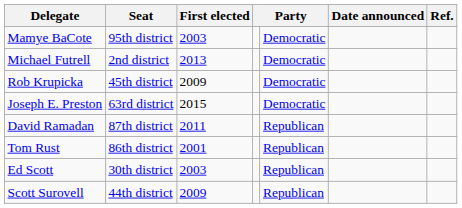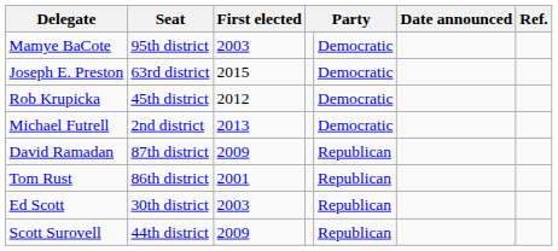rows swapped: Michael Futrell <-> Joseph E. Preston
Rob Krupicka | First elected: 2009 -> 2012
David Ramadan | First elected: 2011 -> 2009
